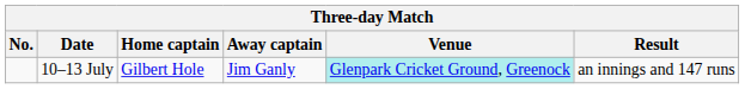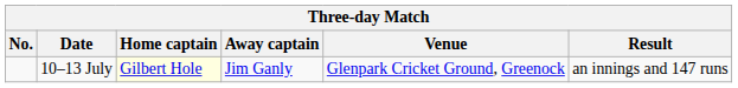10–13 July | Home captain: no background -> lightyellow background
10–13 July | Venue: paleturquoise background -> no background
